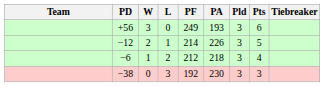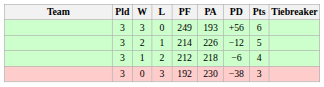columns swapped: Pld <-> PD
